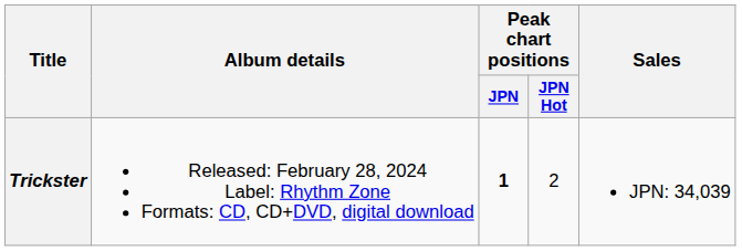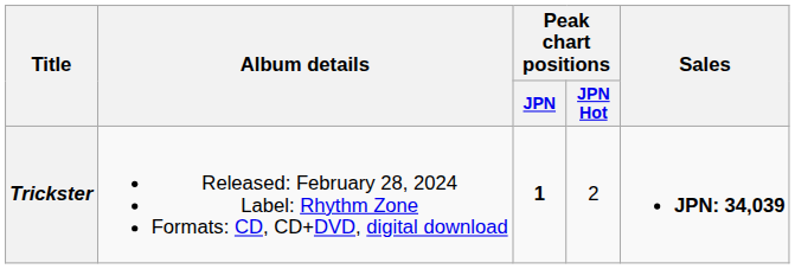Trickster | Sales: normal -> bold
